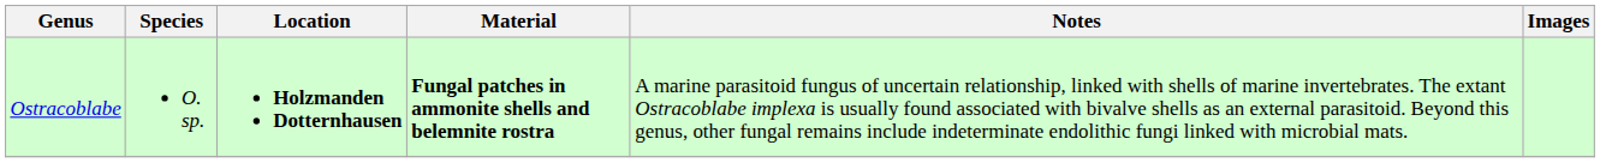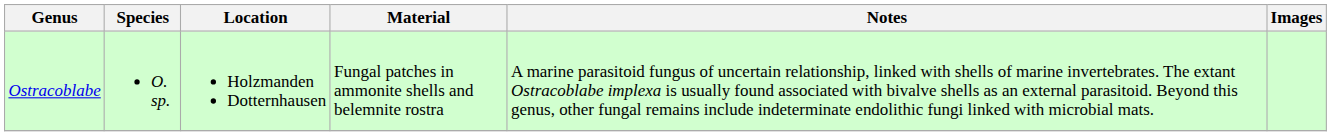Ostracoblabe | Location: bold -> normal
Ostracoblabe | Material: bold -> normal
